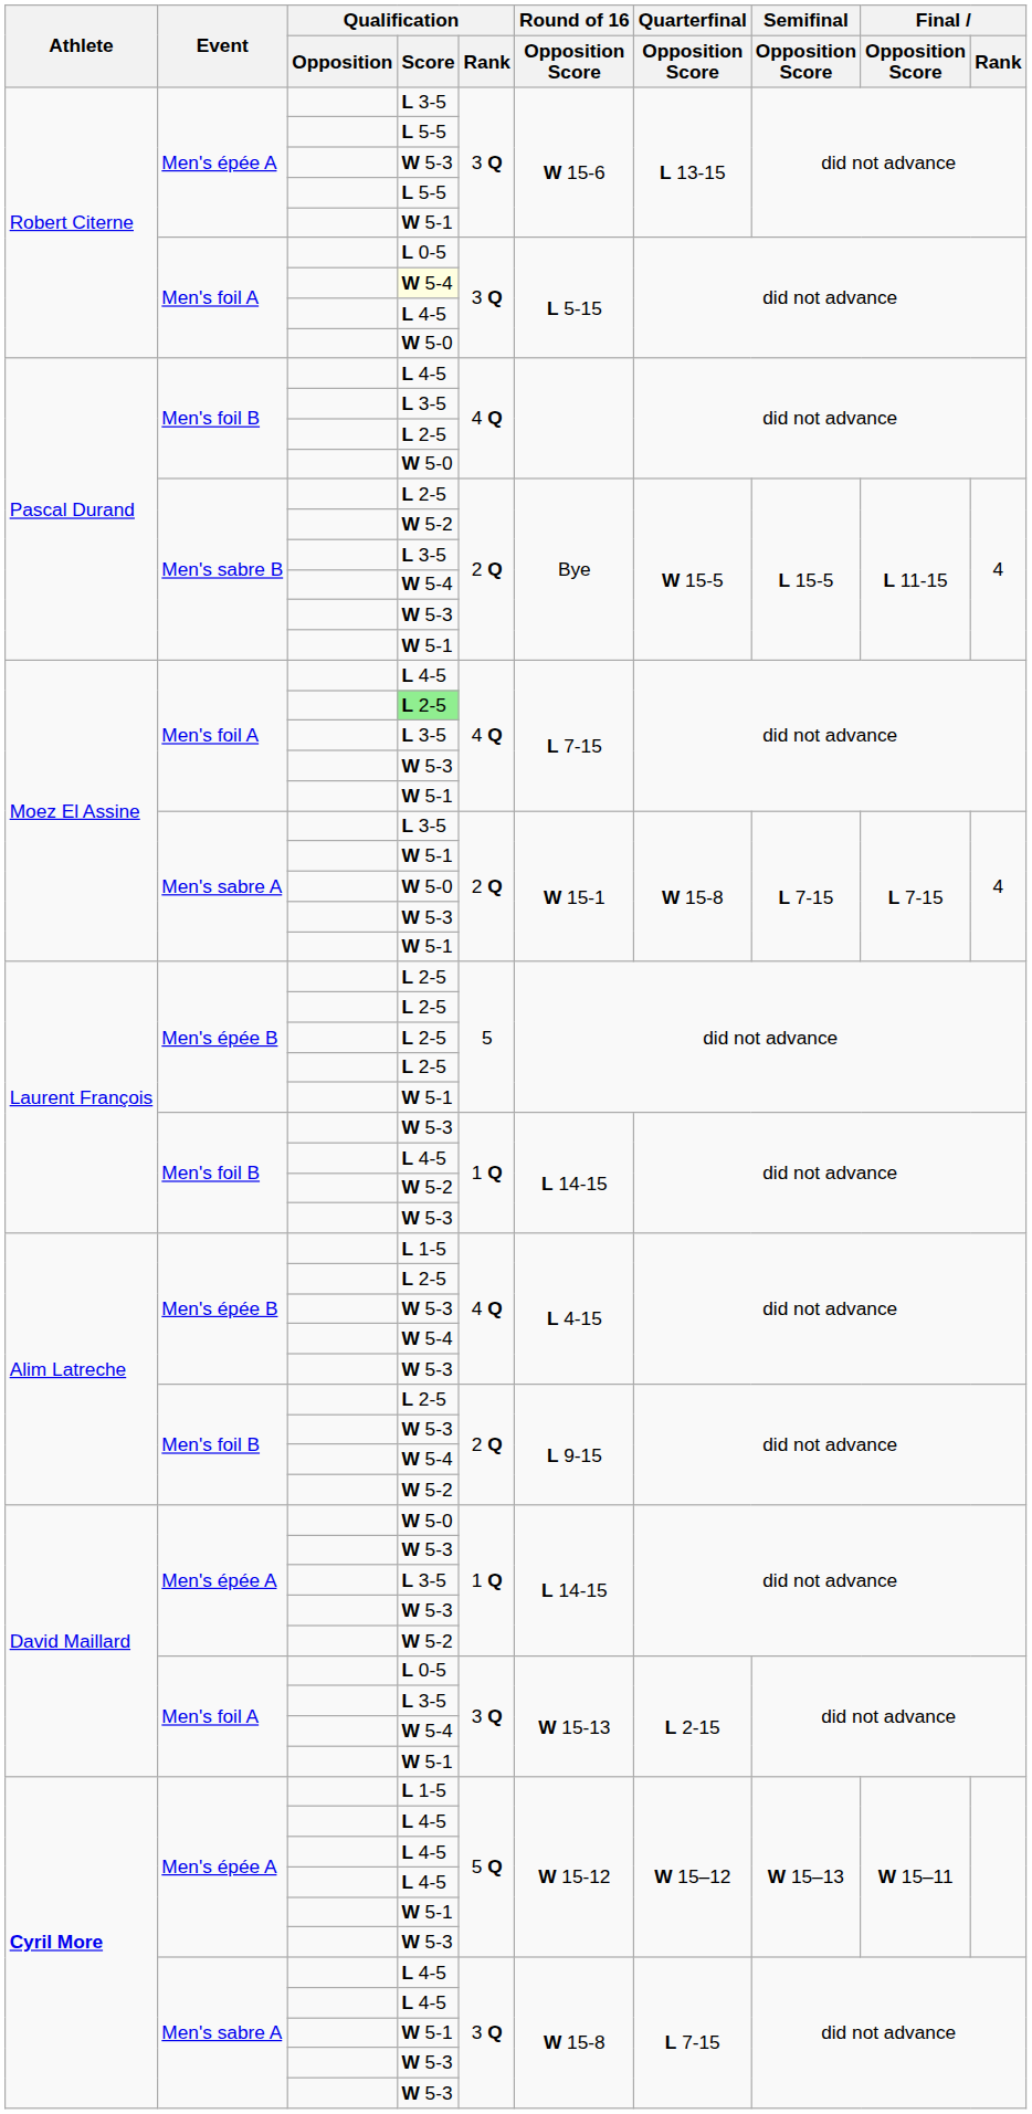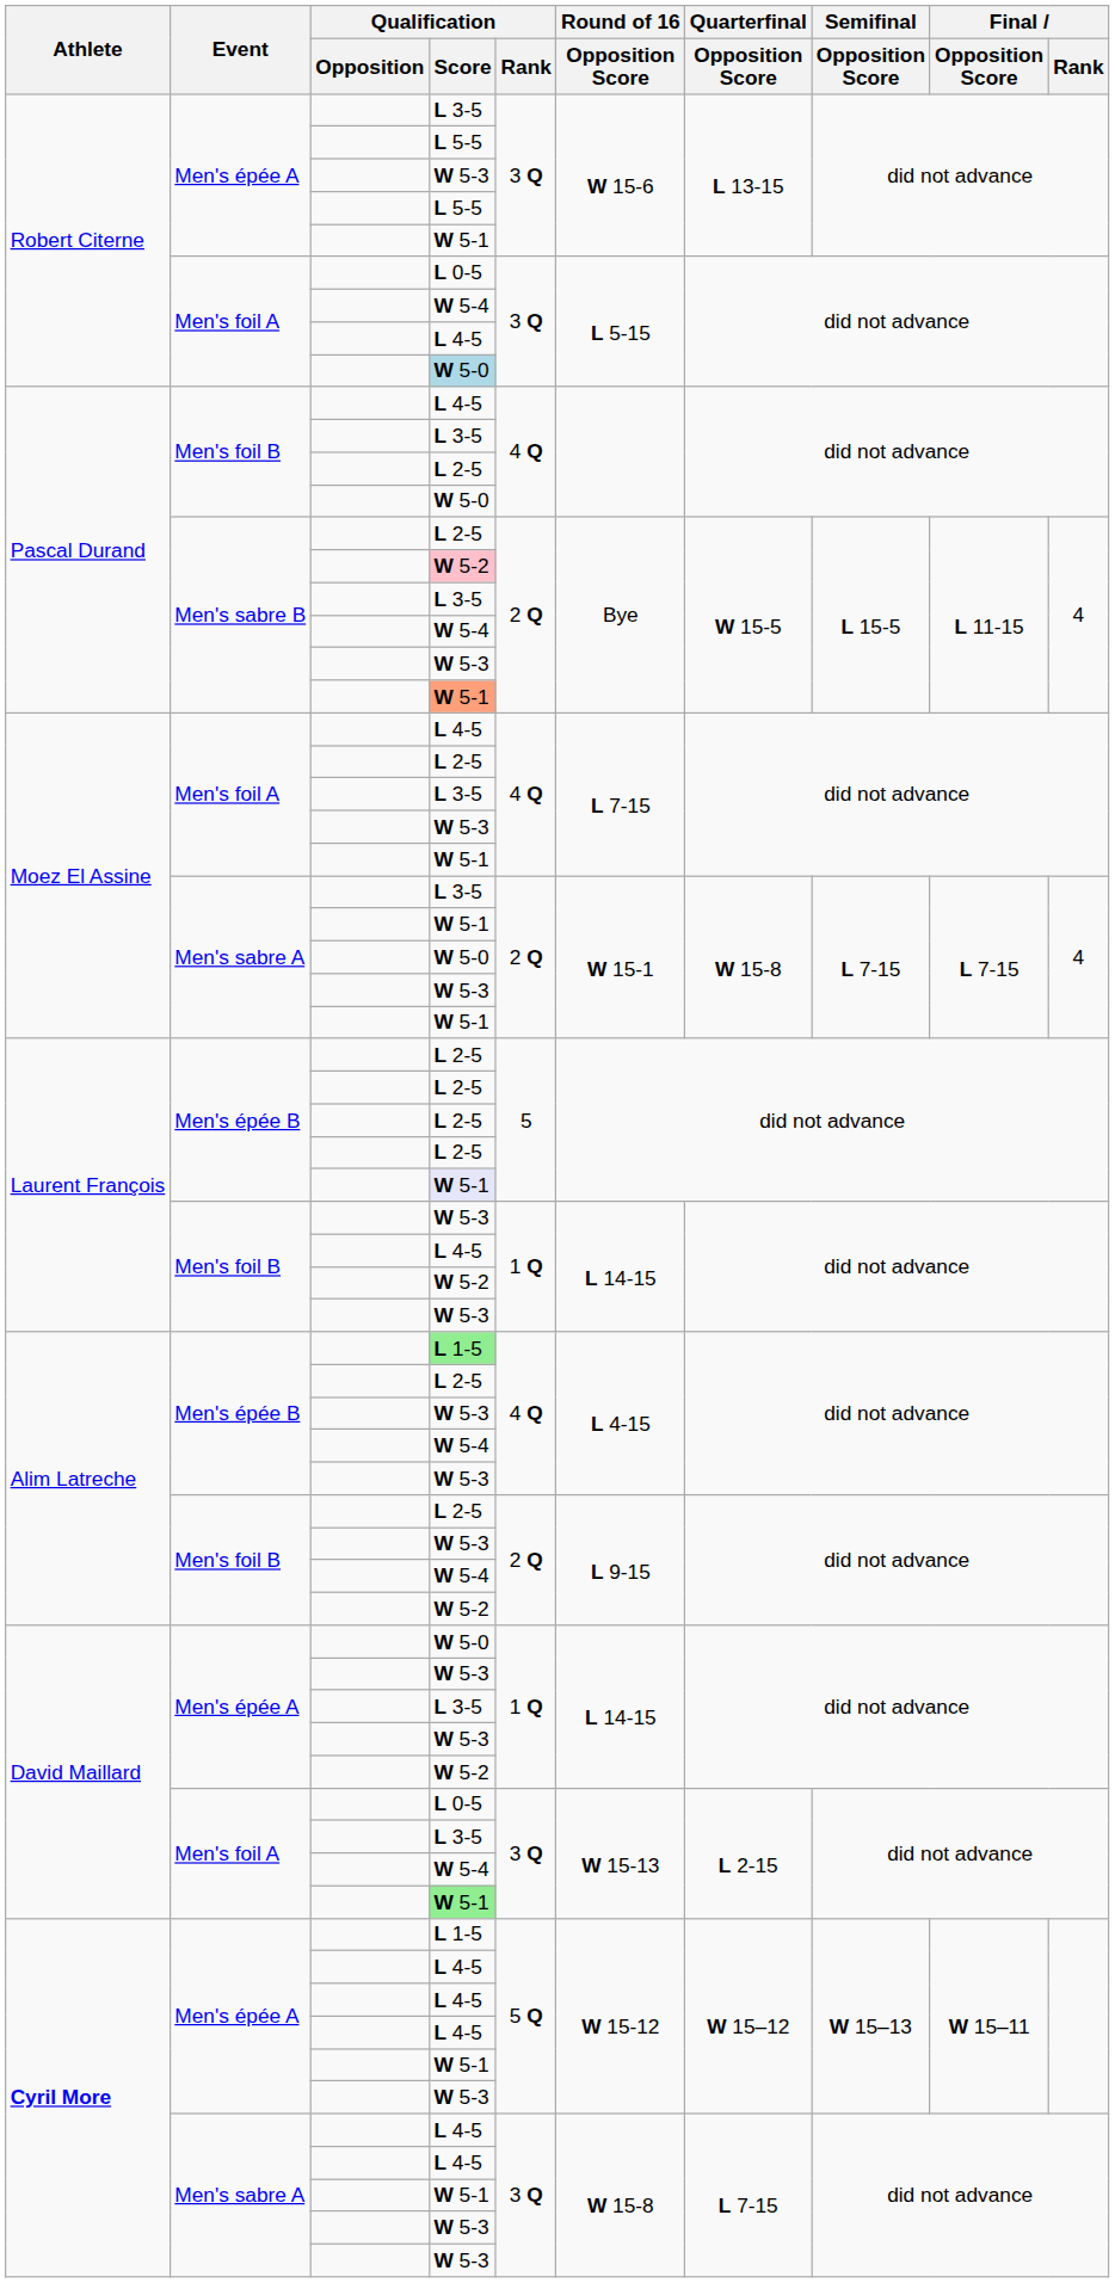Robert Citerne / W 5-4 | Qualification / Score: lightyellow background -> no background
Robert Citerne / W 5-0 | Qualification / Score: no background -> lightblue background
Pascal Durand / W 5-2 | Qualification / Score: no background -> pink background
Pascal Durand / W 5-1 | Qualification / Score: no background -> lightsalmon background
Moez El Assine / L 2-5 | Qualification / Score: lightgreen background -> no background
Laurent François / W 5-1 | Qualification / Score: no background -> lavender background
Alim Latreche / L 1-5 | Qualification / Score: no background -> lightgreen background
David Maillard / W 5-1 | Qualification / Score: no background -> lightgreen background
